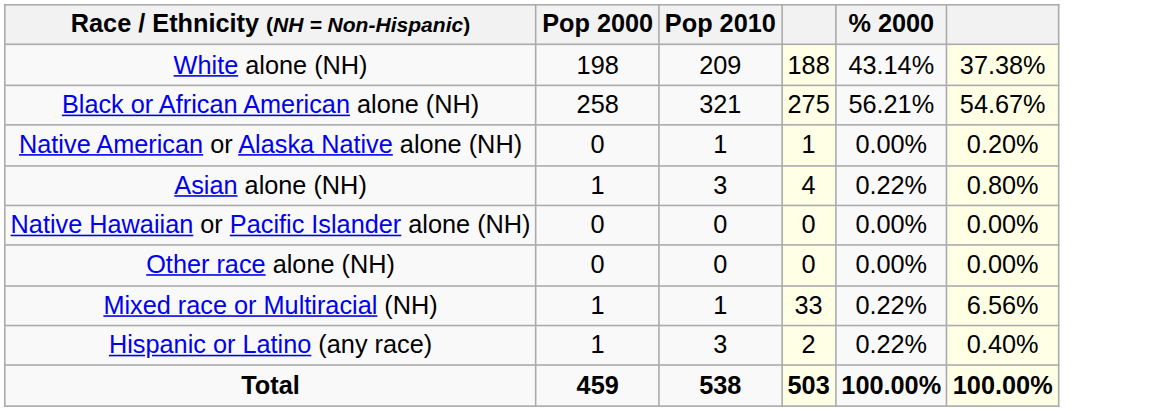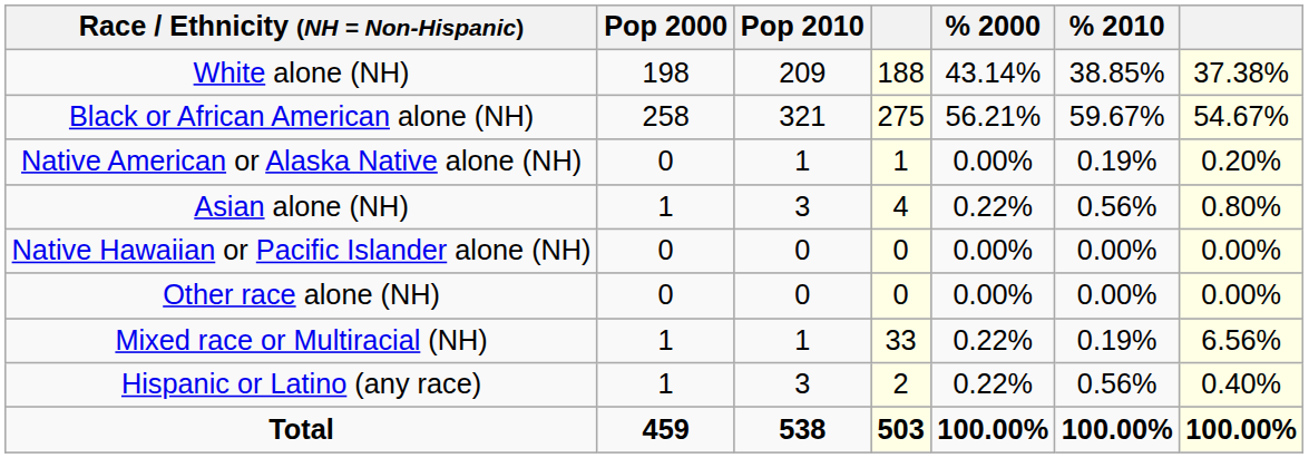+ column: % 2010 | 38.85% | 59.67% | 0.19% | 0.56% | 0.00% | 0.00% | 0.19% | 0.56% | 100.00%
